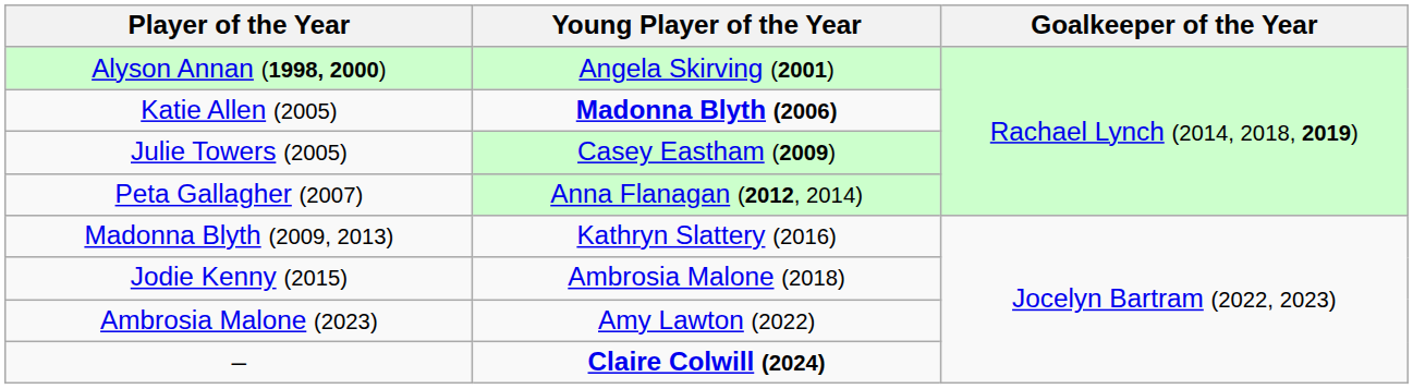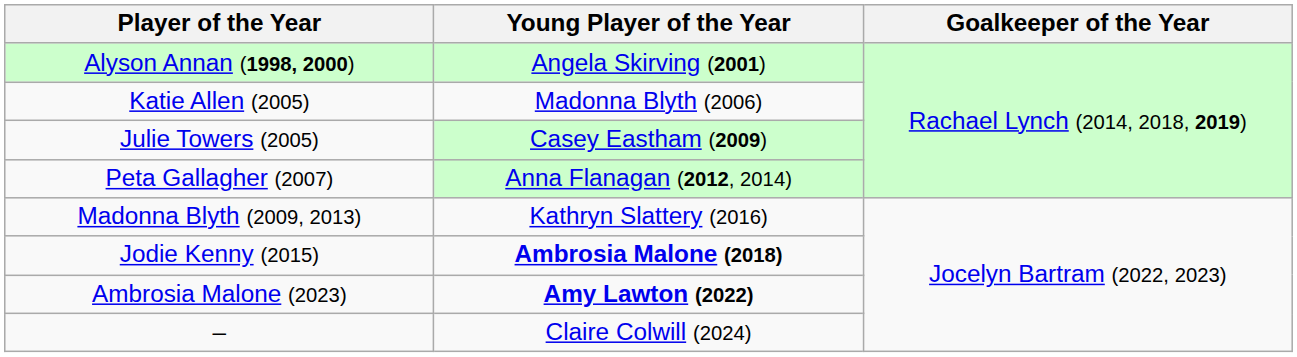Katie Allen (2005) | Young Player of the Year: bold -> normal
Jodie Kenny (2015) | Young Player of the Year: normal -> bold
Ambrosia Malone (2023) | Young Player of the Year: normal -> bold
– | Young Player of the Year: bold -> normal
